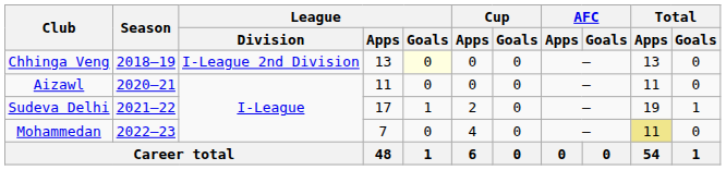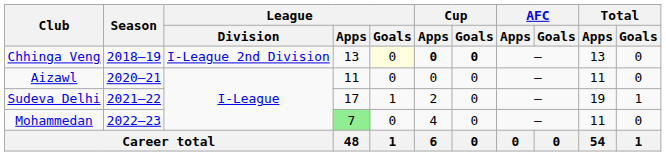Chhinga Veng | Cup / Apps: normal -> bold
Chhinga Veng | Cup / Goals: normal -> bold
Mohammedan | League / Apps: no background -> lightgreen background
Mohammedan | Total / Apps: khaki background -> no background
